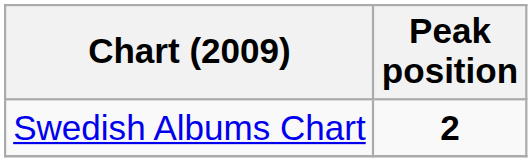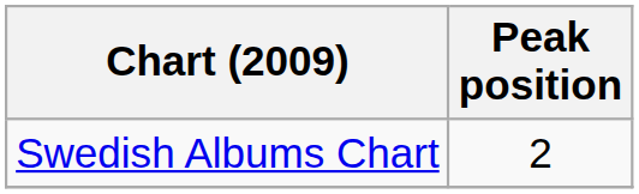Swedish Albums Chart | Peak position: bold -> normal
